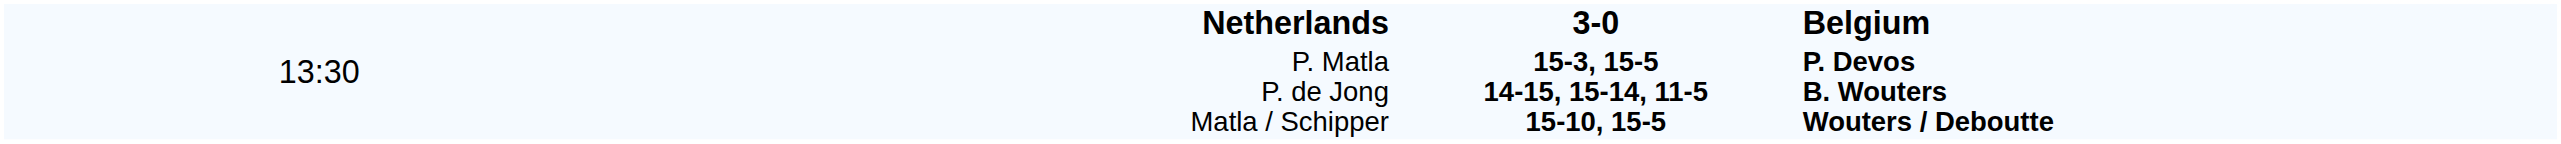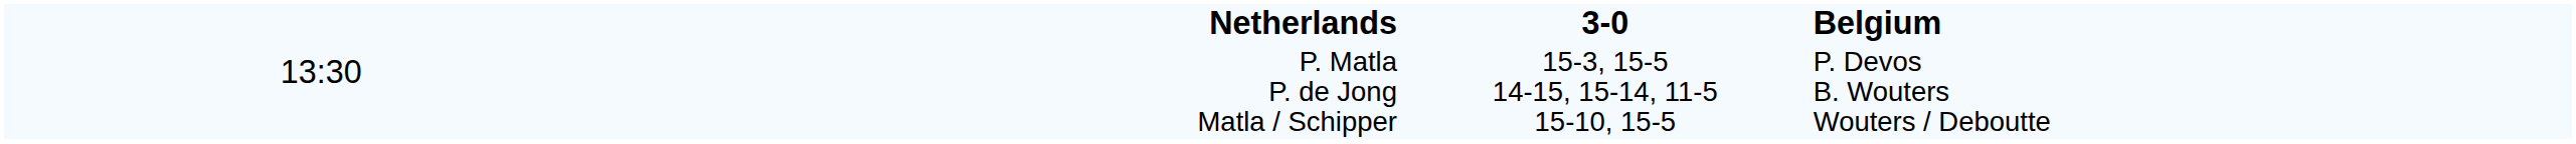P. Matla P. de Jong Matla / Schipper | column 3: bold -> normal
P. Matla P. de Jong Matla / Schipper | column 4: bold -> normal
